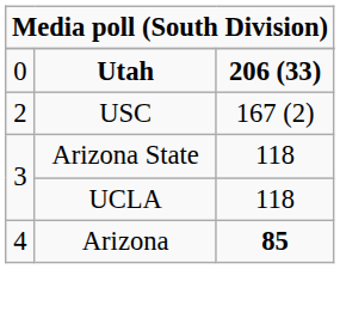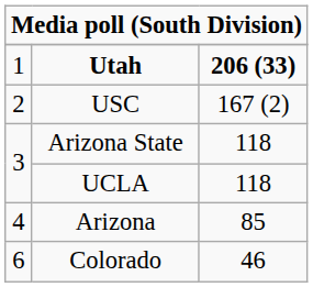Utah | column 1: 0 -> 1
Arizona | column 3: bold -> normal
+ row: 6 | Colorado | 46
